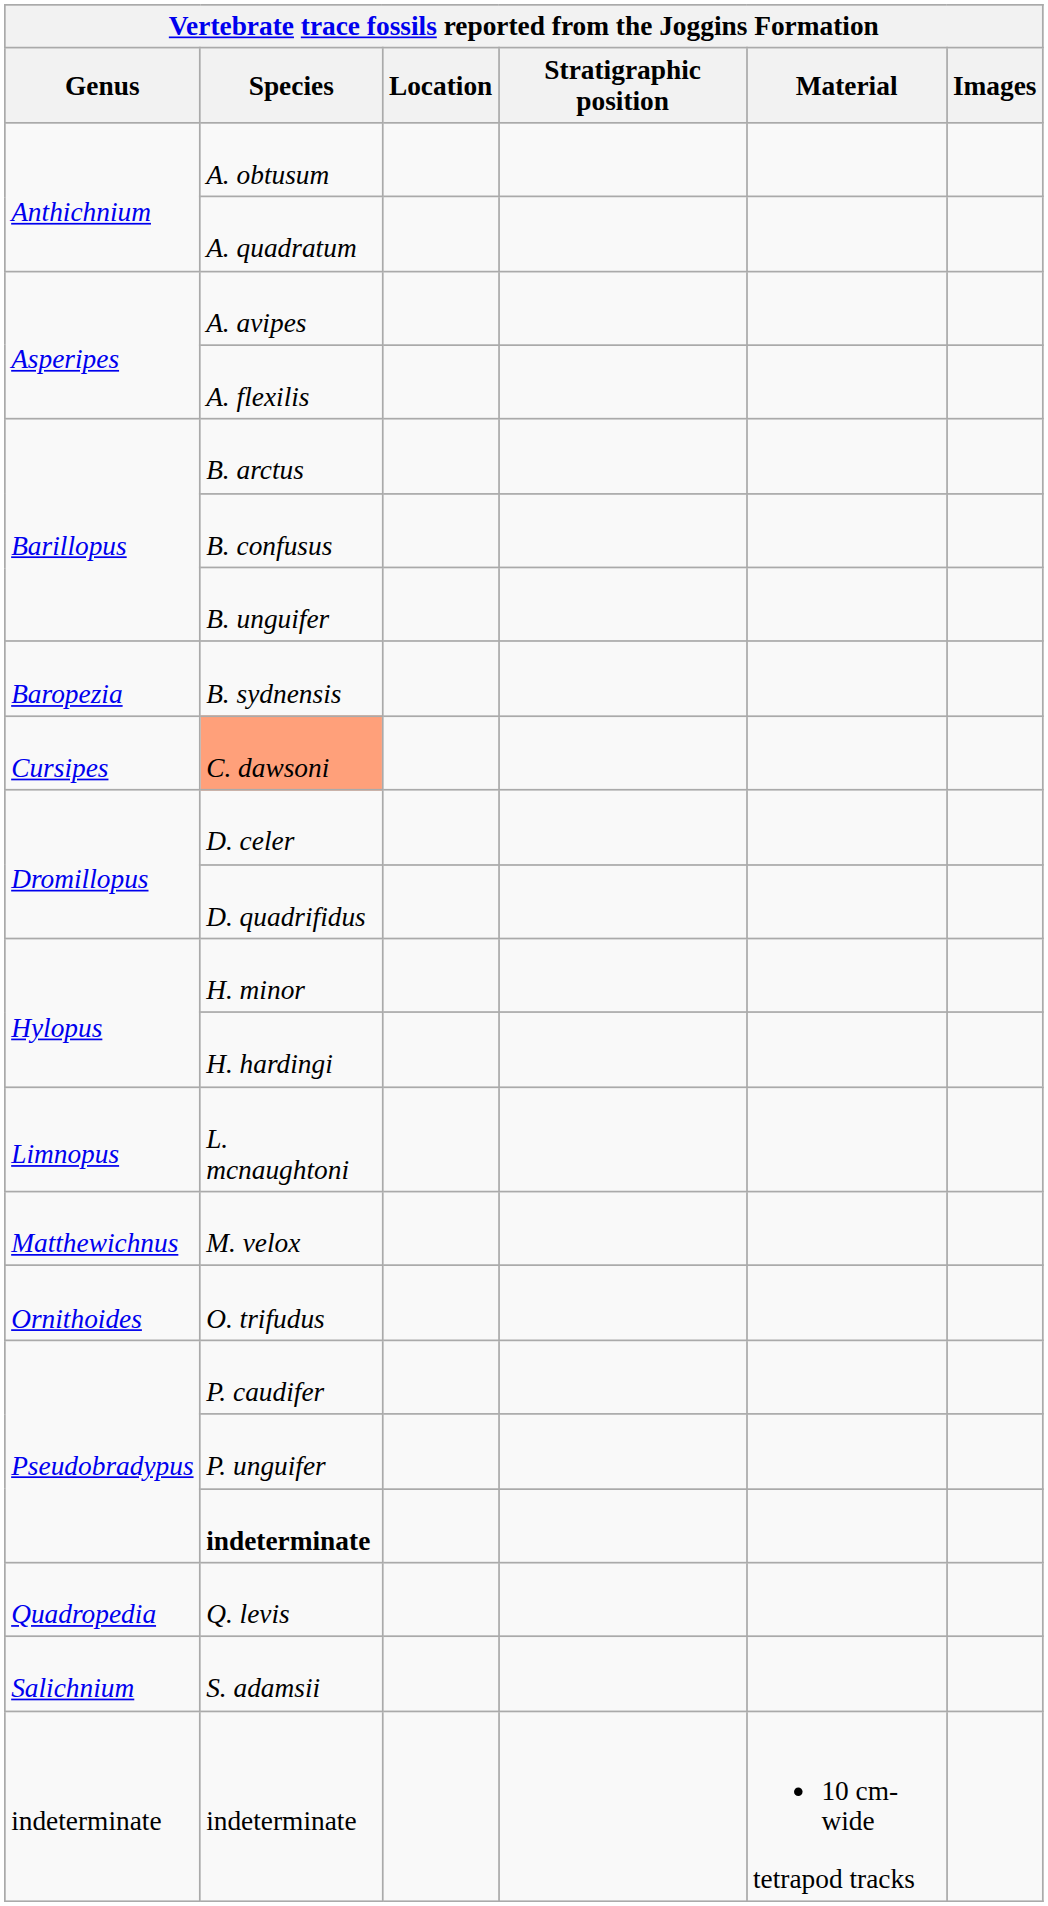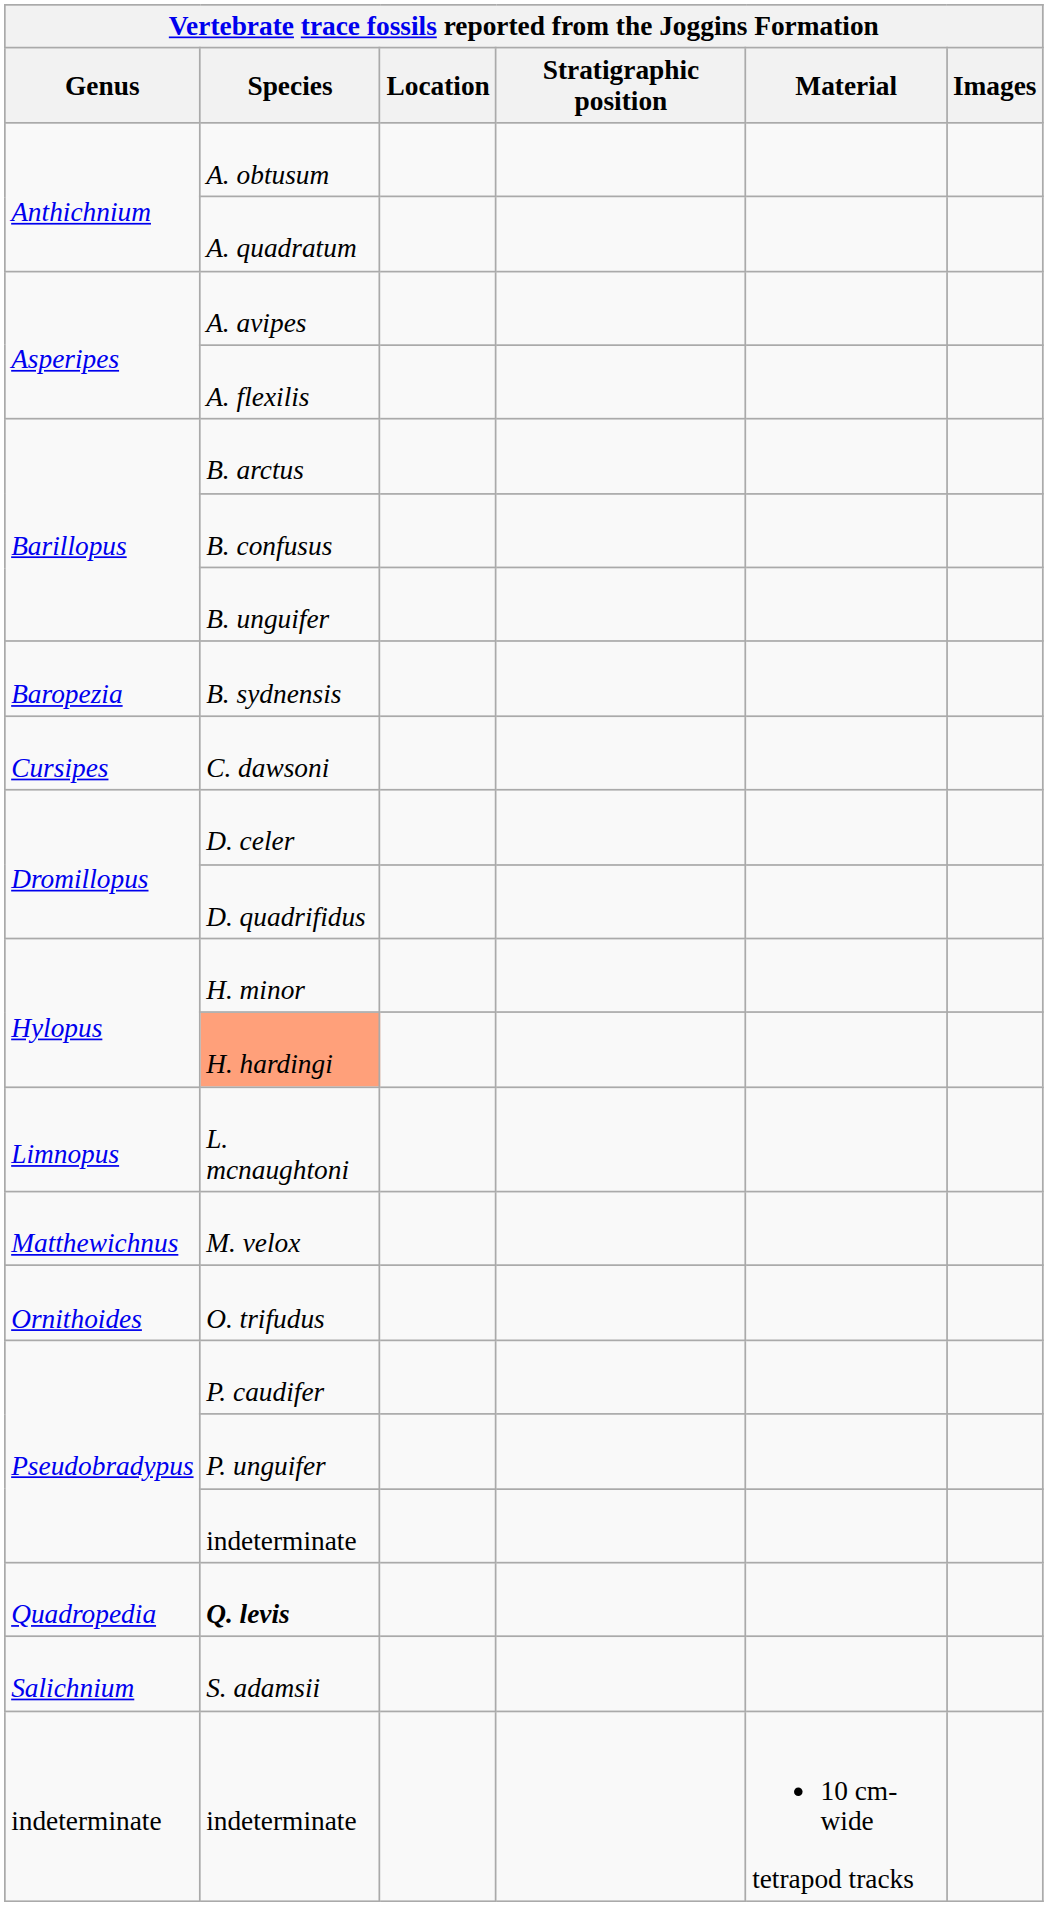C. dawsoni | Species: lightsalmon background -> no background
H. hardingi | Species: no background -> lightsalmon background
Pseudobradypus / indeterminate | Species: bold -> normal
Q. levis | Species: normal -> bold
